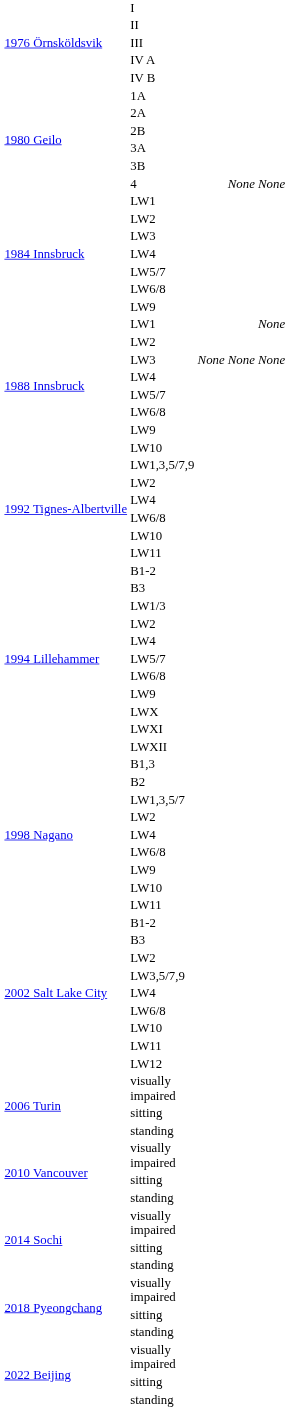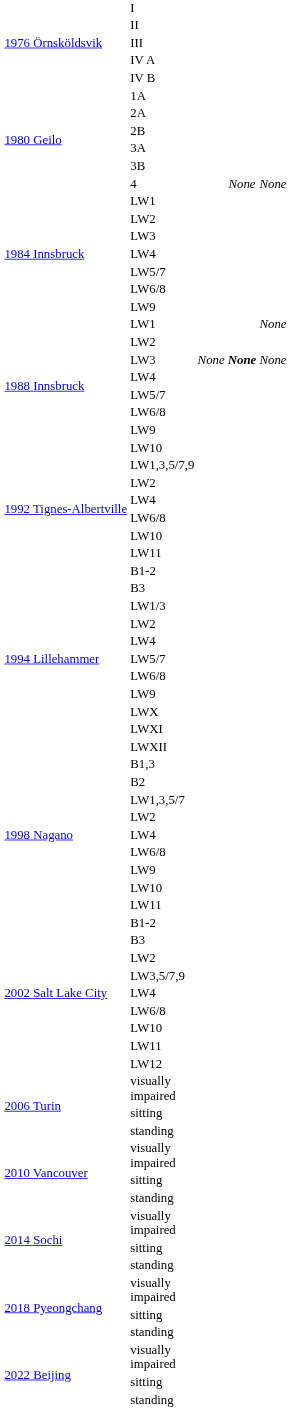1988 Innsbruck / LW3 | column 4: normal -> bold
